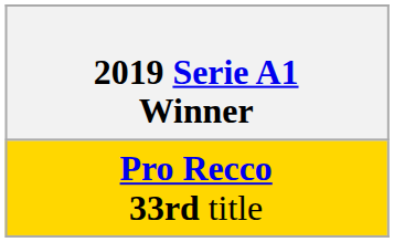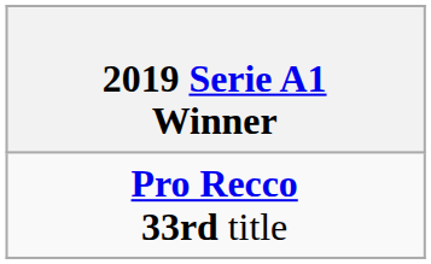row 2 | column 1: gold background -> no background
